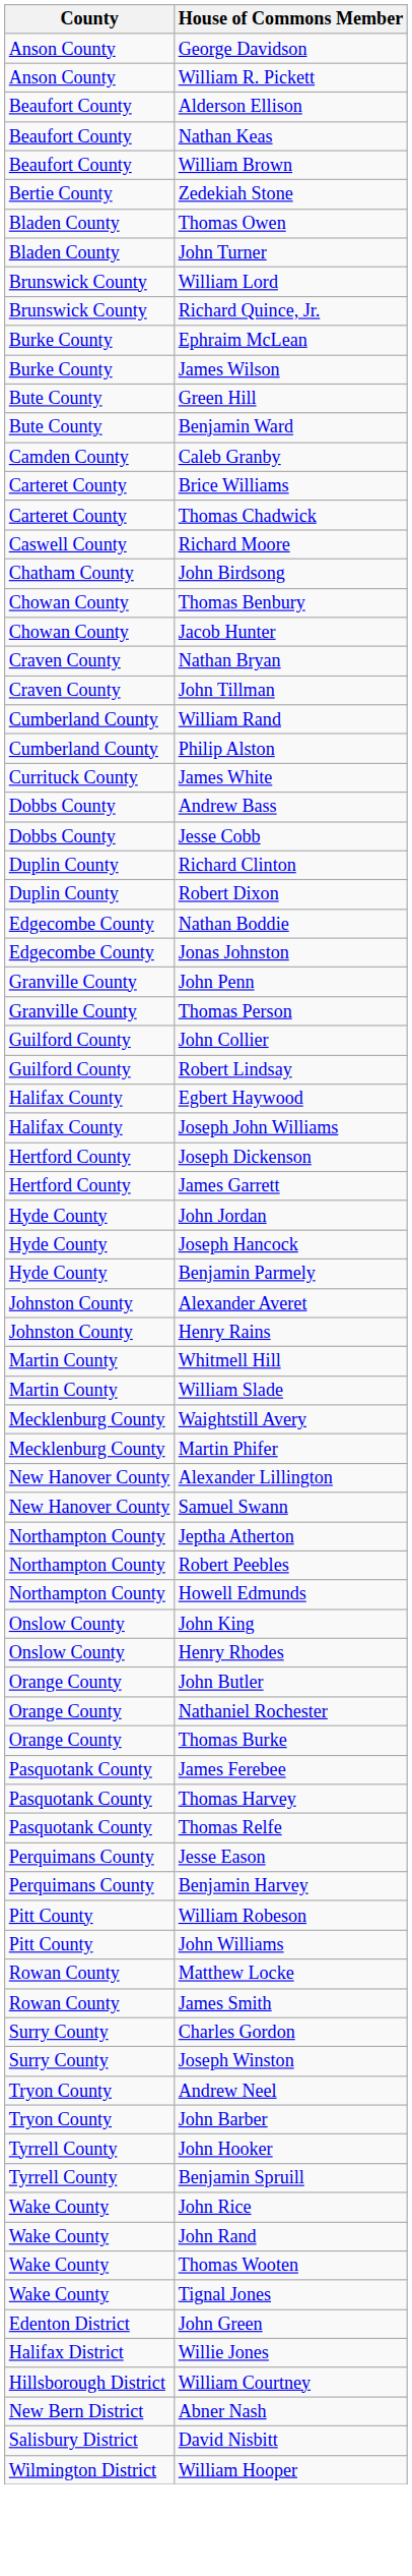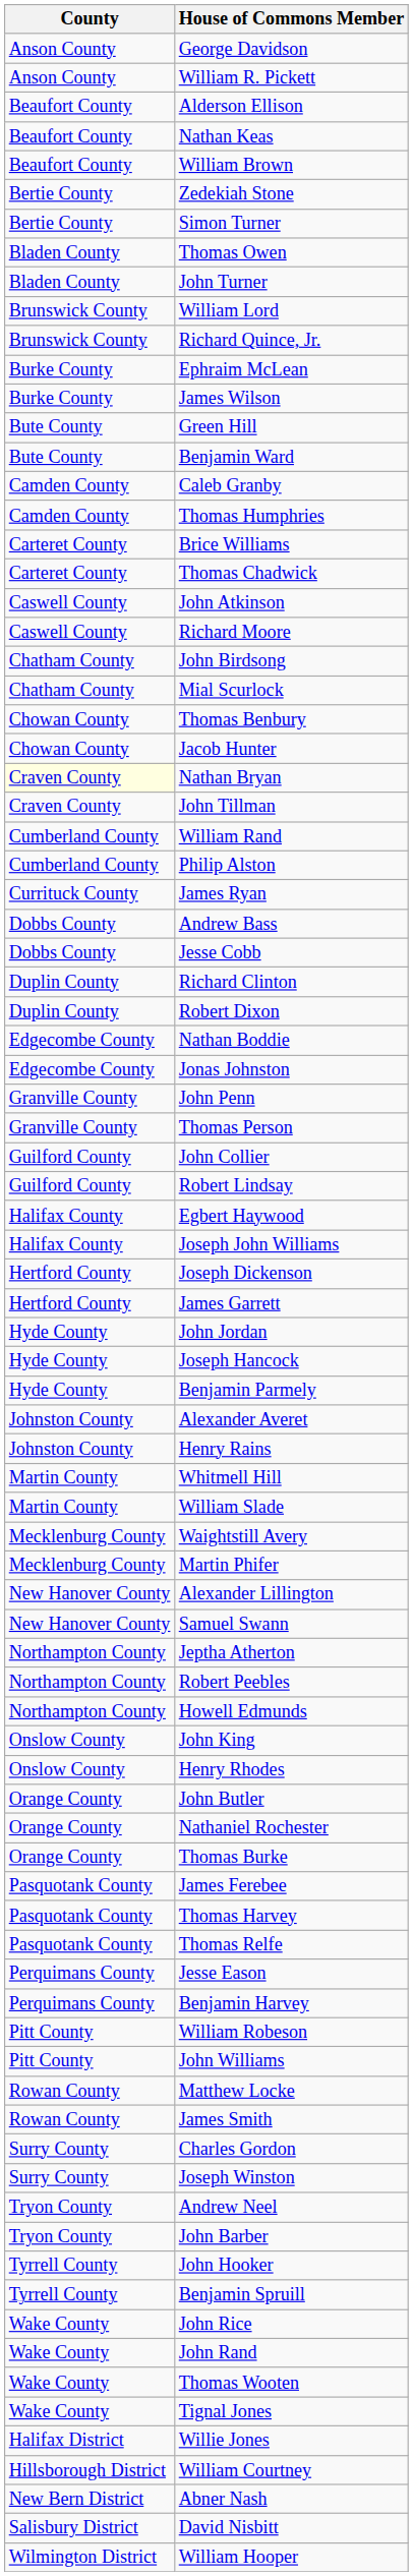+ row: Bertie County | Simon Turner
+ row: Camden County | Thomas Humphries
+ row: Caswell County | John Atkinson
+ row: Chatham County | Mial Scurlock
Nathan Bryan | County: no background -> lightyellow background
+ row: Currituck County | James Ryan
- row: Currituck County | James White
- row: Edenton District | John Green
